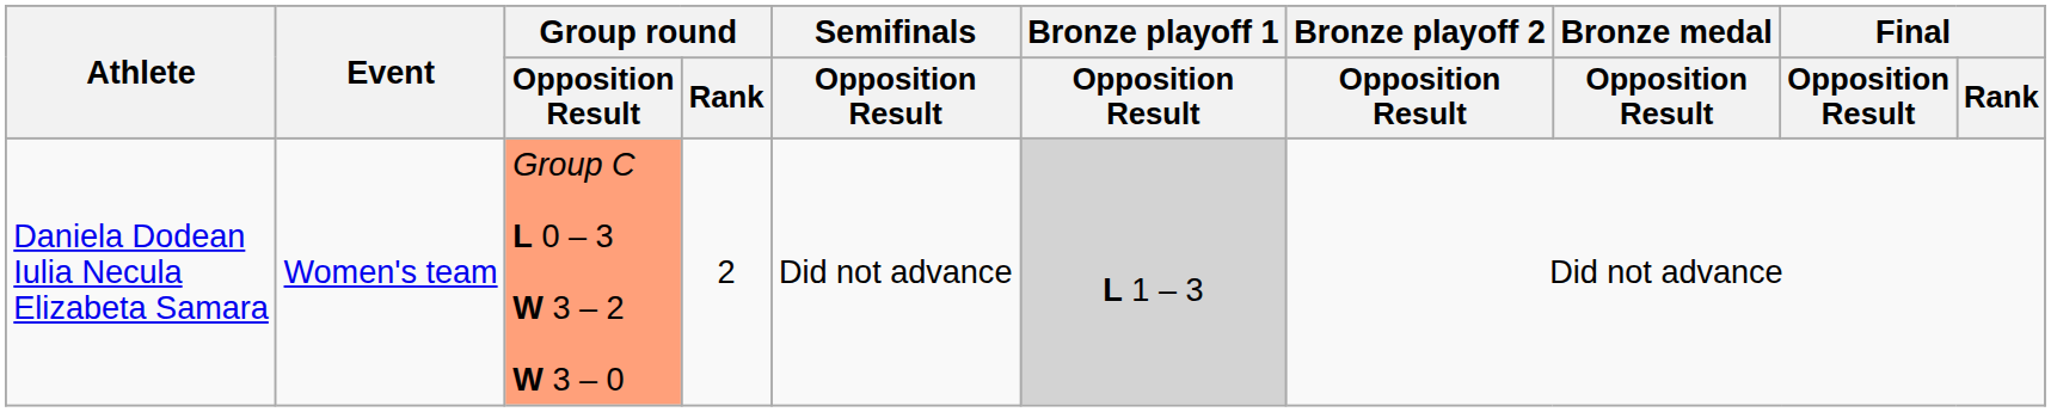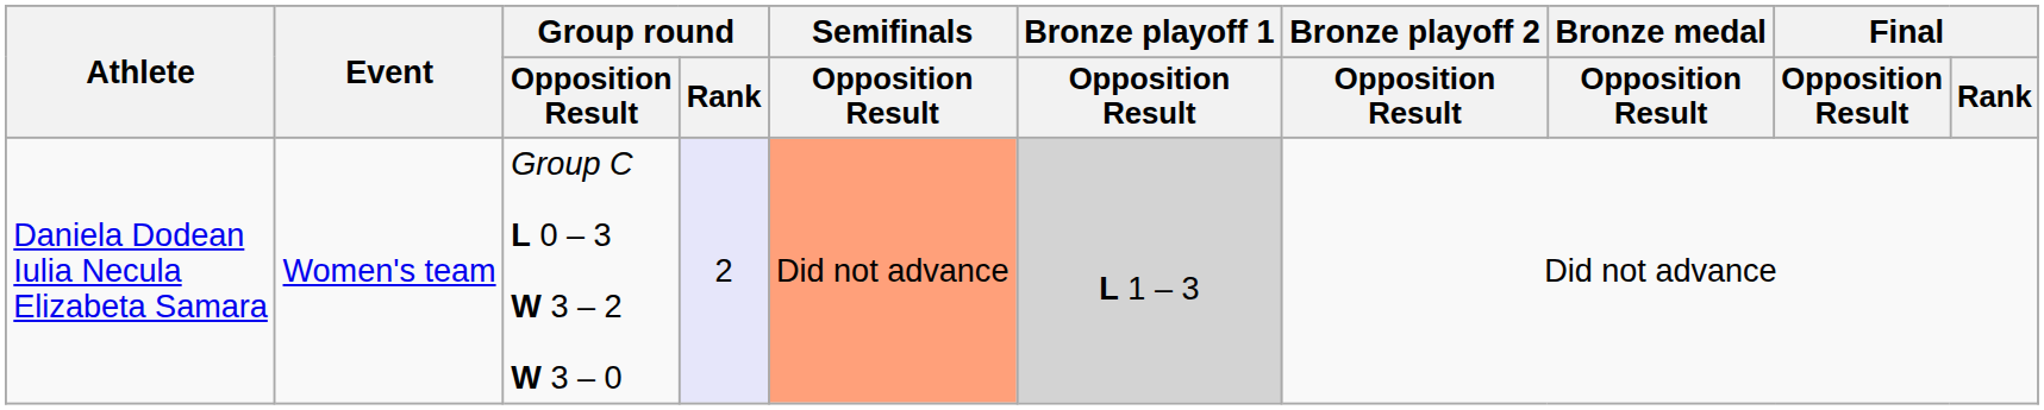Daniela Dodean Iulia Necula Elizabeta Samara | Group round / Opposition Result: lightsalmon background -> no background
Daniela Dodean Iulia Necula Elizabeta Samara | Group round / Rank: no background -> lavender background
Daniela Dodean Iulia Necula Elizabeta Samara | Semifinals / Opposition Result: no background -> lightsalmon background
